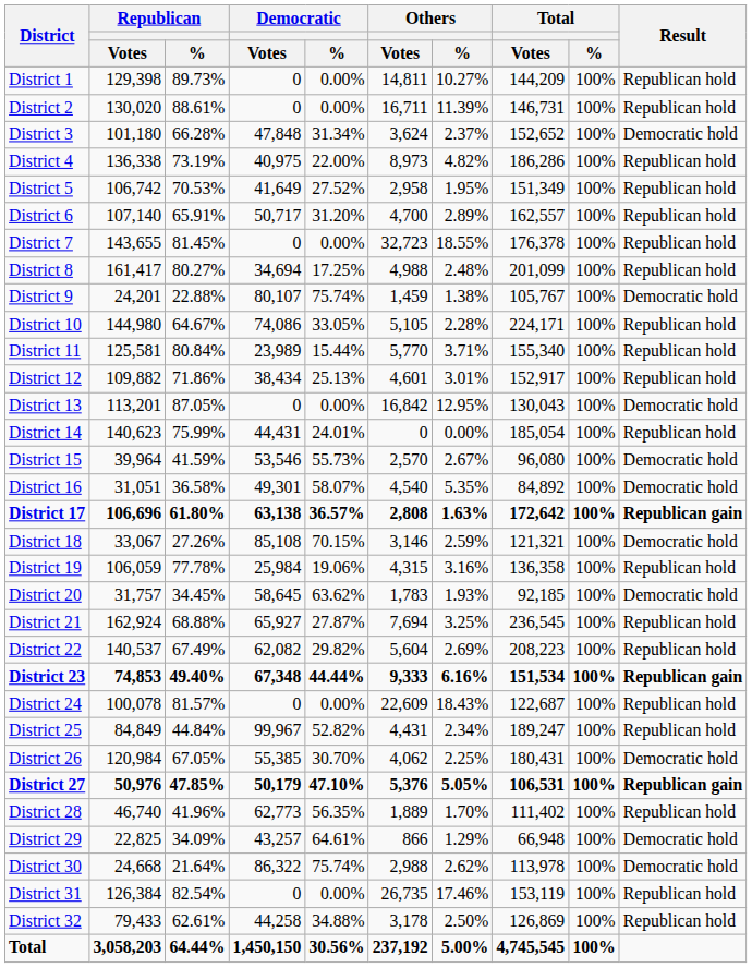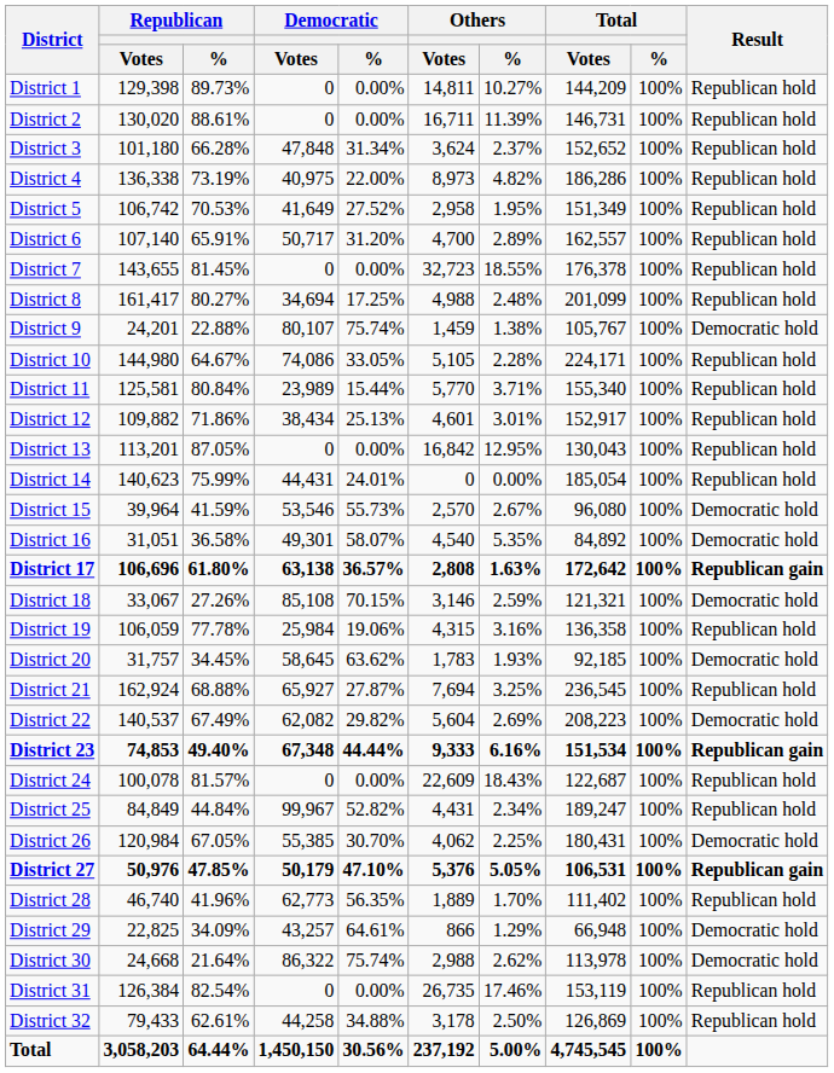District 3 | Result: Democratic hold -> Republican hold
District 13 | Result: Democratic hold -> Republican hold
District 22 | Result: Republican hold -> Democratic hold
